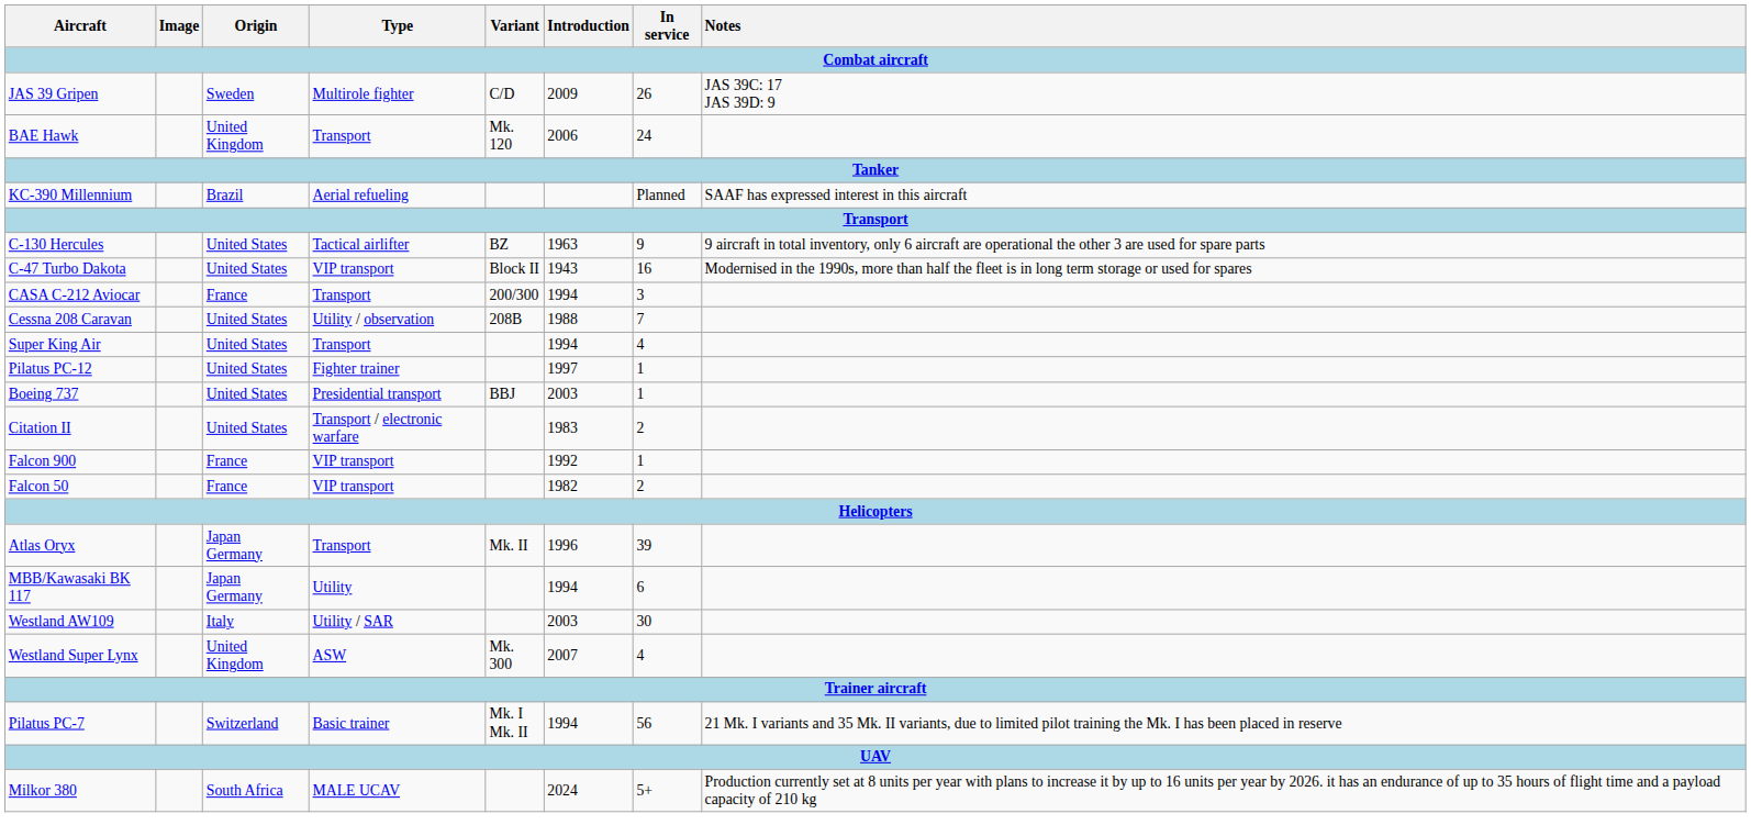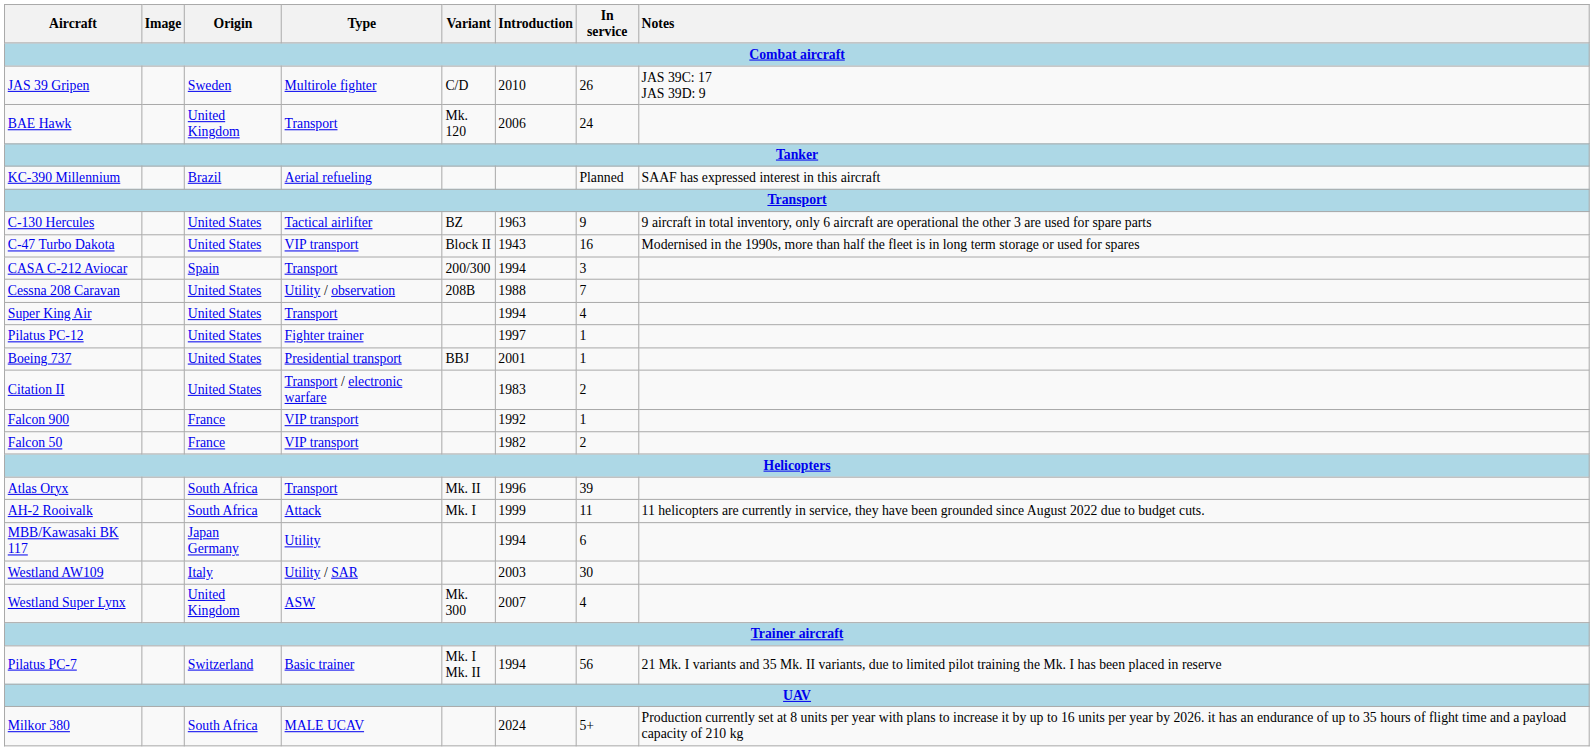JAS 39 Gripen | Introduction: 2009 -> 2010
CASA C-212 Aviocar | Origin: France -> Spain
Boeing 737 | Introduction: 2003 -> 2001
Atlas Oryx | Origin: Japan Germany -> South Africa
+ row: AH-2 Rooivalk | South Africa | Attack | Mk. I | 1999 | 11 | 11 helicopters are currently in service, they have been grounded since August 2022 due to budget cuts.
